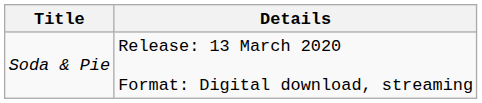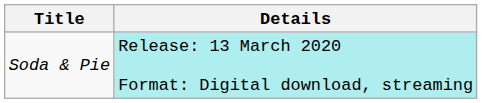Soda & Pie | Details: no background -> paleturquoise background
